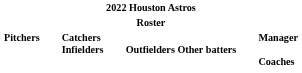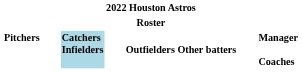Pitchers | column 2: no background -> lightblue background
